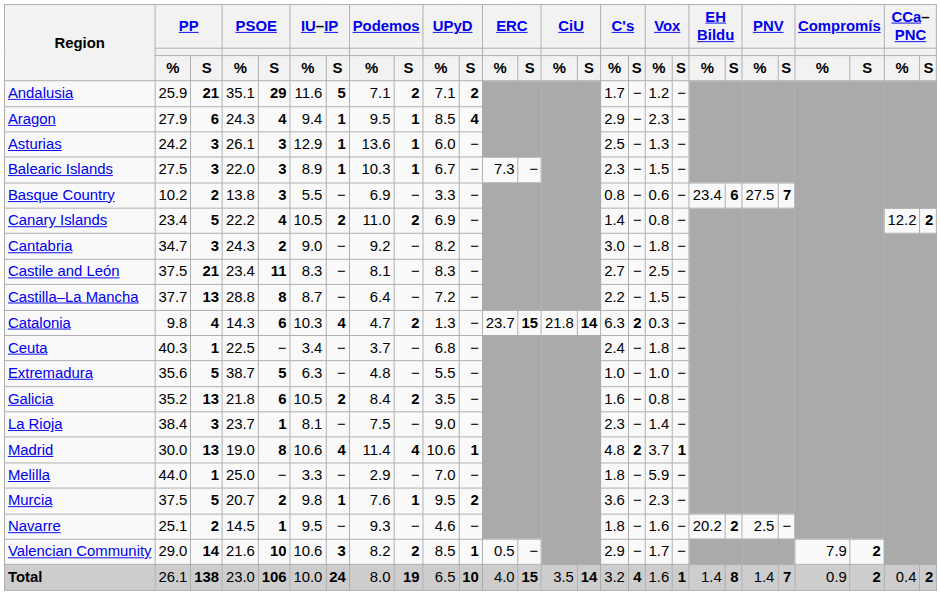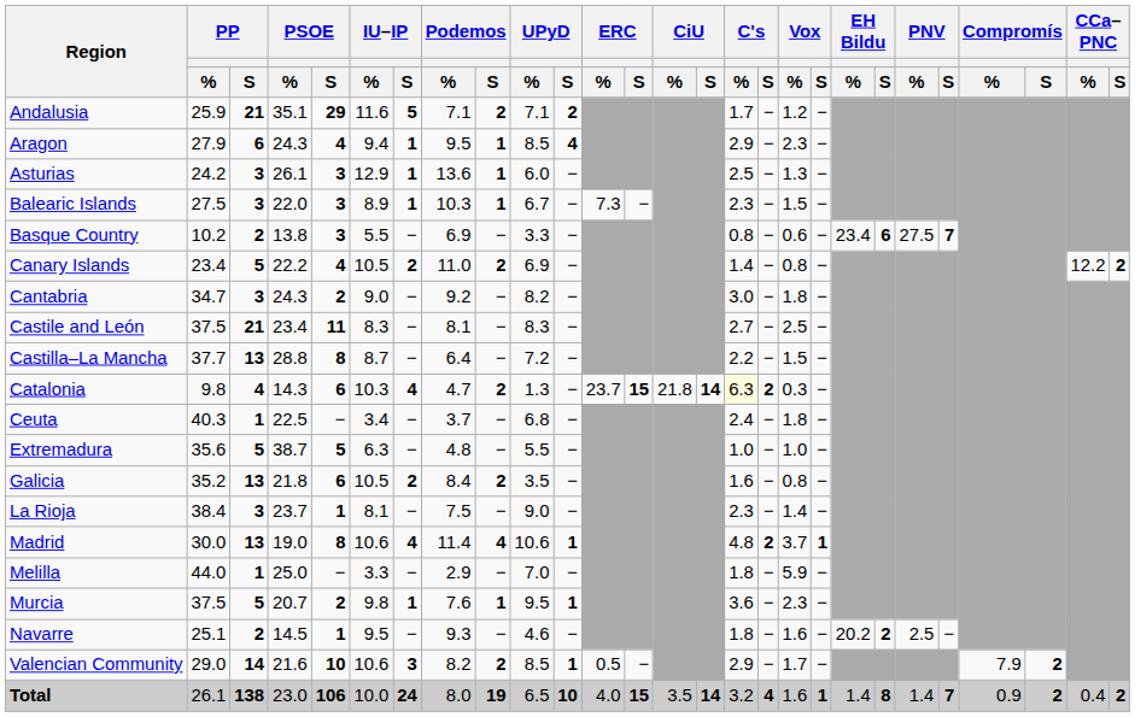Catalonia | C's / %: no background -> lightyellow background
Murcia | UPyD / S: 2 -> 1
